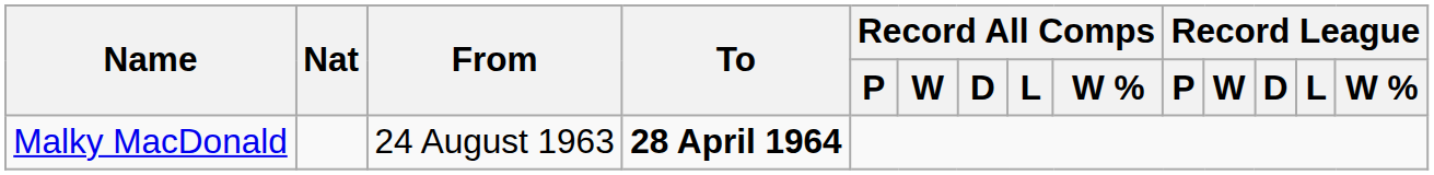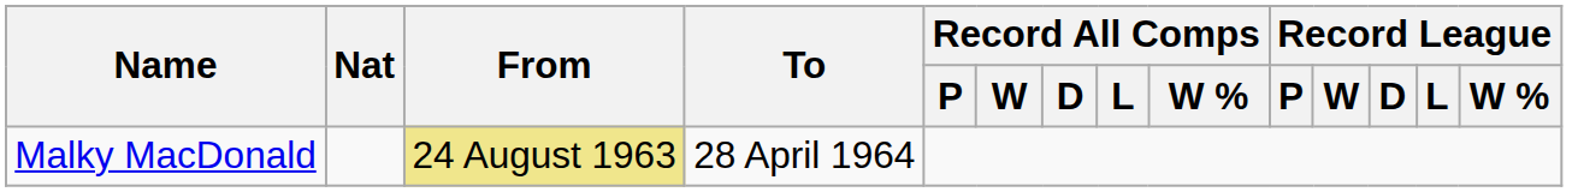Malky MacDonald | From: no background -> khaki background
Malky MacDonald | To: bold -> normal
